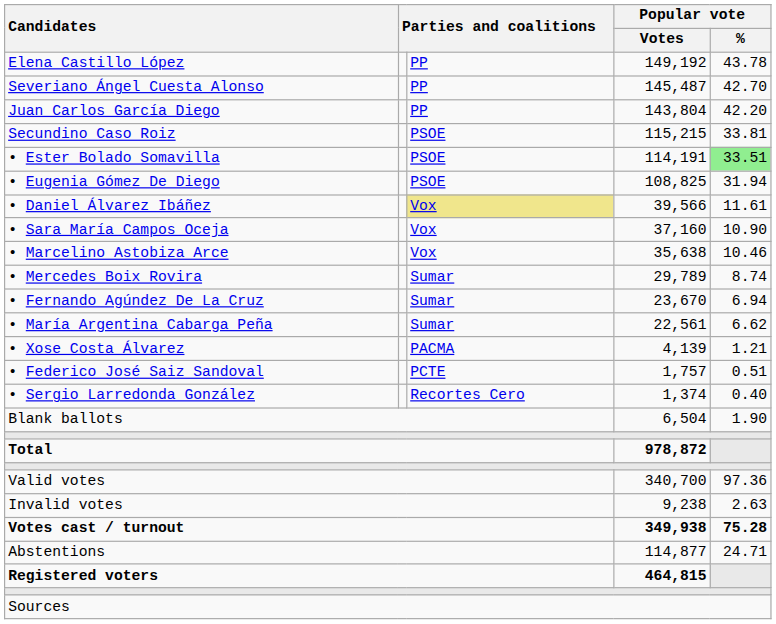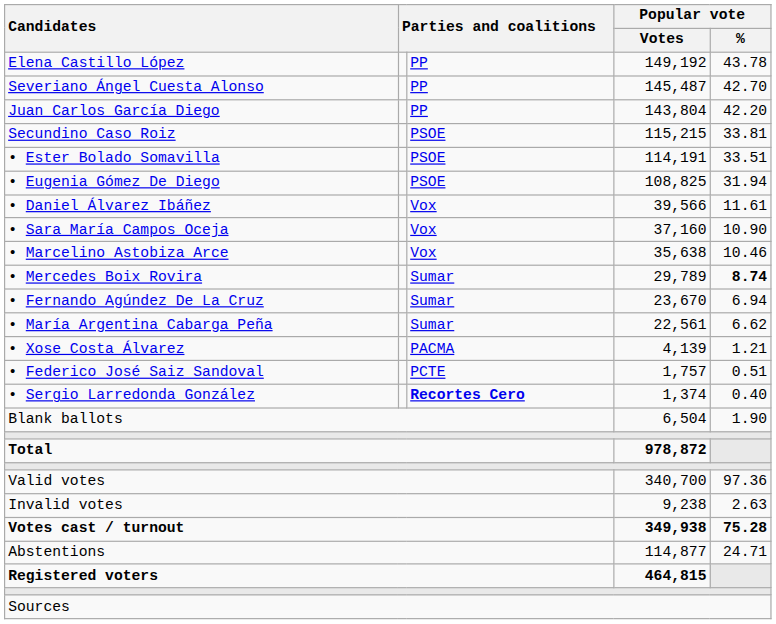• Ester Bolado Somavilla | Popular vote / %: lightgreen background -> no background
• Daniel Álvarez Ibáñez | column 3: khaki background -> no background
• Mercedes Boix Rovira | Popular vote / %: normal -> bold
• Sergio Larredonda González | column 3: normal -> bold
